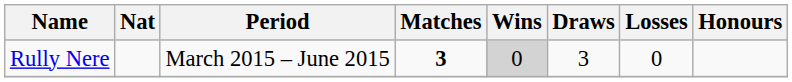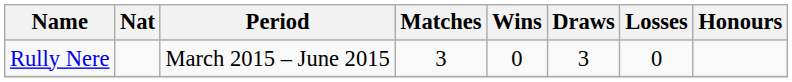Rully Nere | Matches: bold -> normal
Rully Nere | Wins: lightgrey background -> no background
